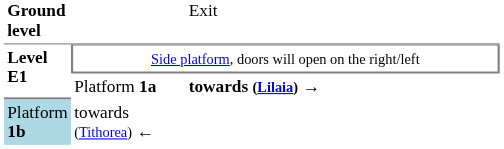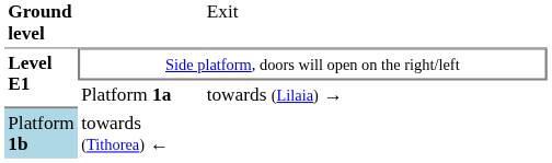Platform 1a | column 3: bold -> normal
